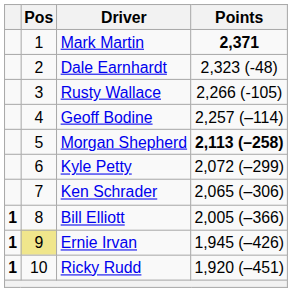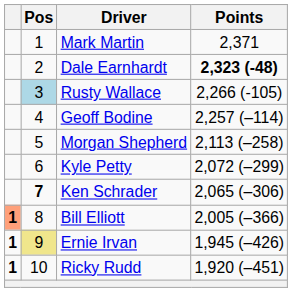Mark Martin | Points: bold -> normal
Dale Earnhardt | Points: normal -> bold
Rusty Wallace | Pos: no background -> lightblue background
Morgan Shepherd | Points: bold -> normal
Ken Schrader | Pos: normal -> bold
Bill Elliott | column 1: no background -> lightsalmon background
